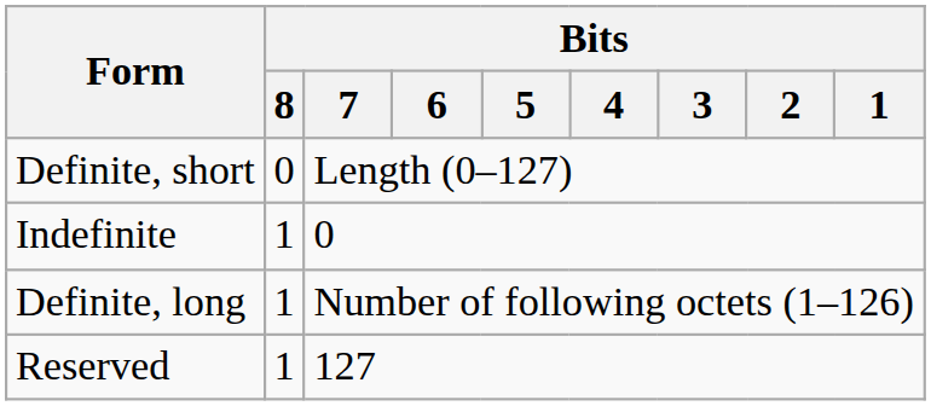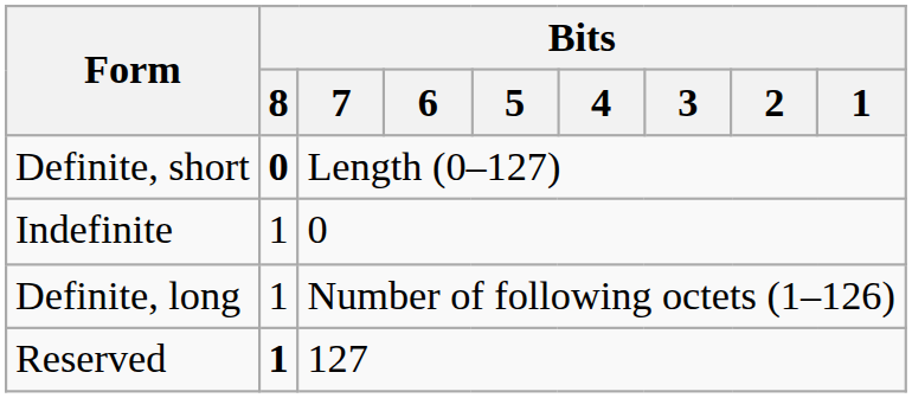Definite, short | Bits / 8: normal -> bold
Reserved | Bits / 8: normal -> bold
